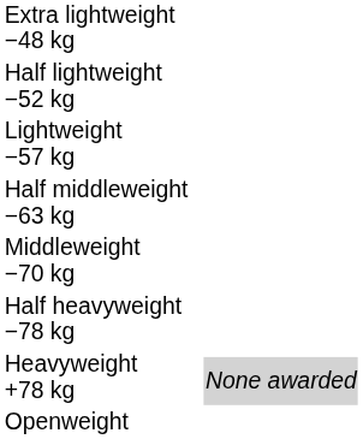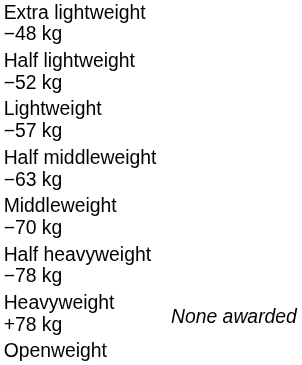Heavyweight +78 kg / None awarded | column 2: lightgrey background -> no background
